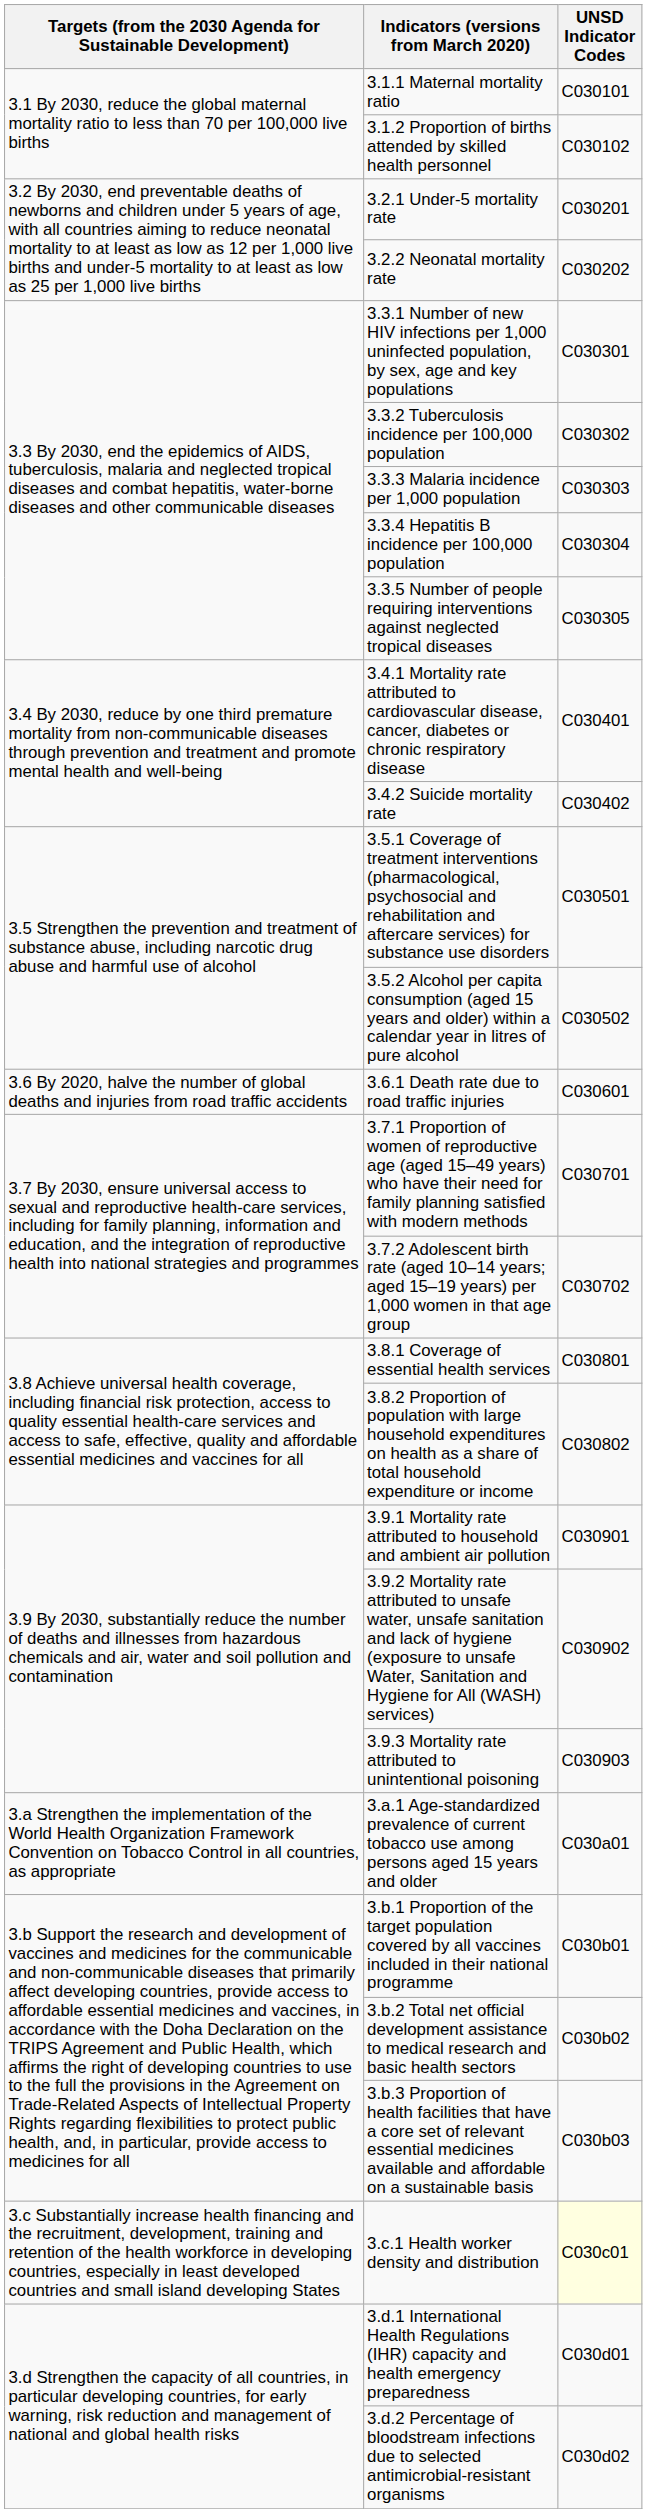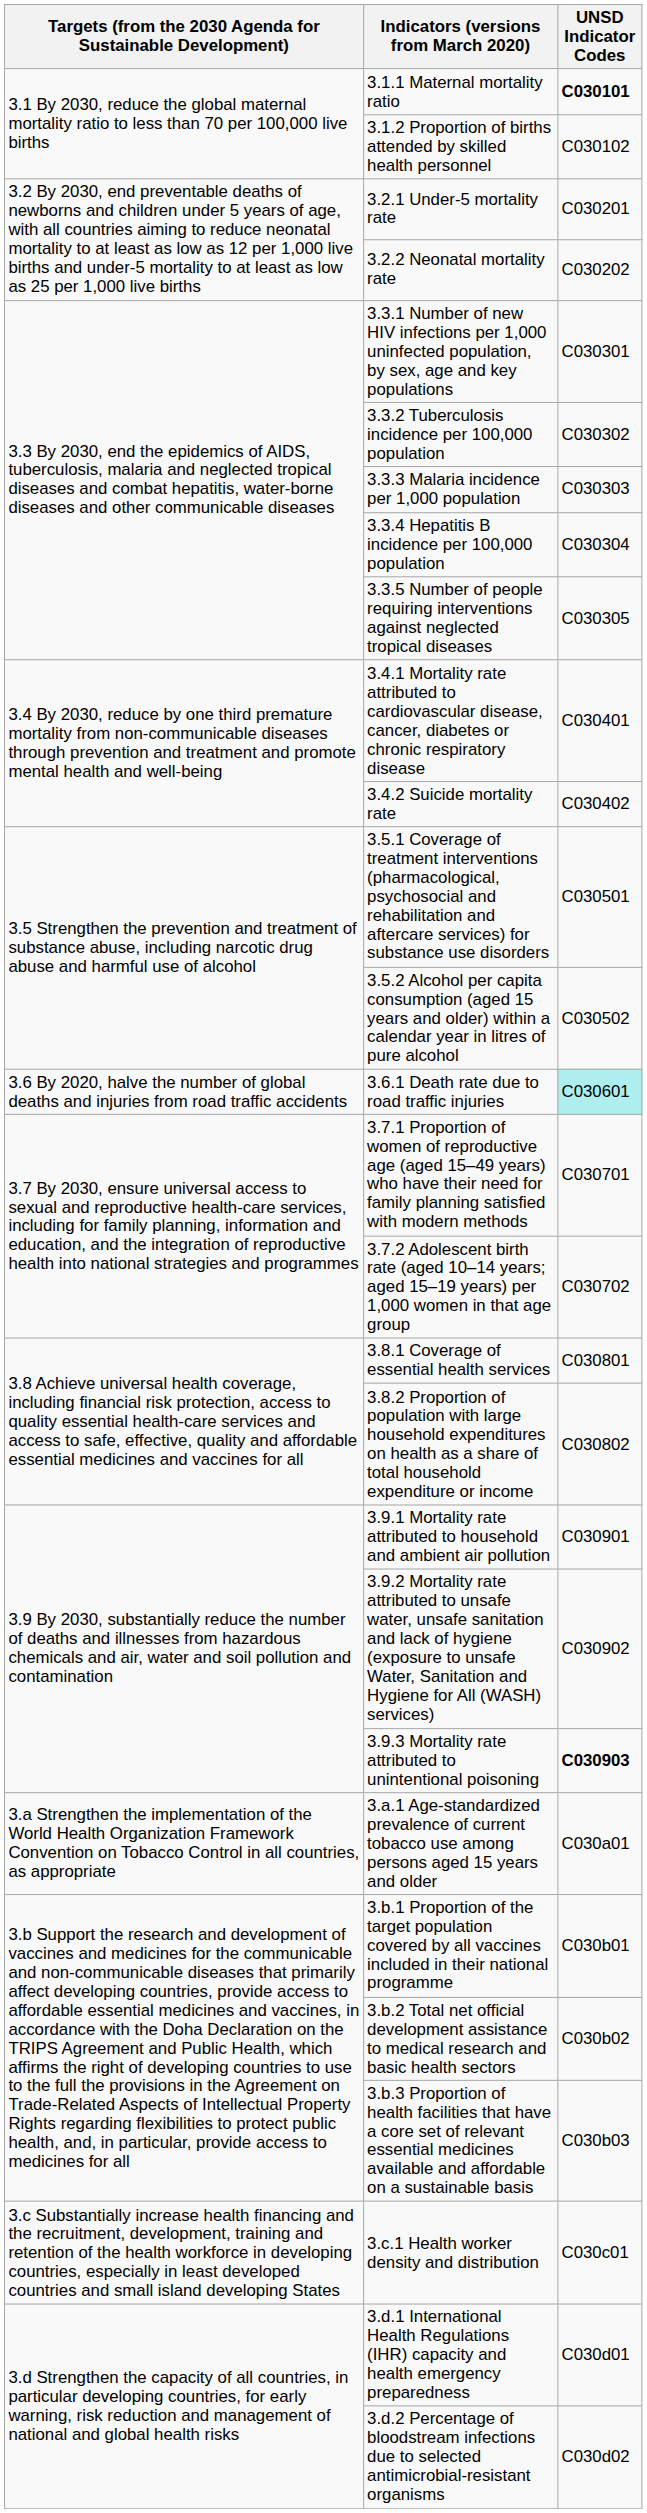3.1.1 Maternal mortality ratio | UNSD Indicator Codes: normal -> bold
3.6.1 Death rate due to road traffic injuries | UNSD Indicator Codes: no background -> paleturquoise background
3.9.3 Mortality rate attributed to unintentional poisoning | UNSD Indicator Codes: normal -> bold
3.c.1 Health worker density and distribution | UNSD Indicator Codes: lightyellow background -> no background
